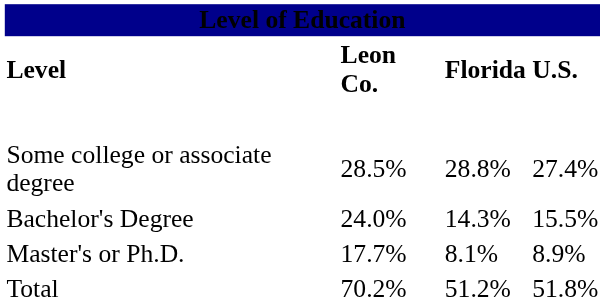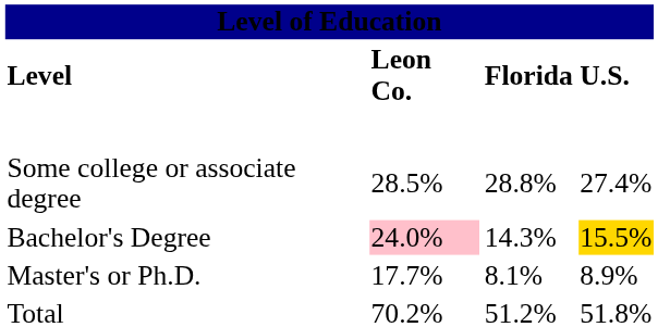Bachelor's Degree | Level of Education / Leon Co.: no background -> pink background
Bachelor's Degree | Level of Education / U.S.: no background -> gold background
